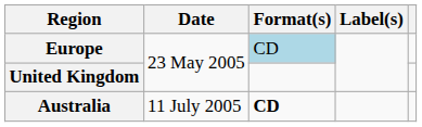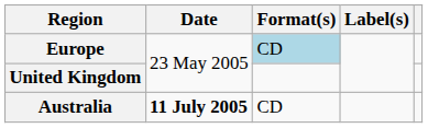Australia | Date: normal -> bold
Australia | Format(s): bold -> normal
